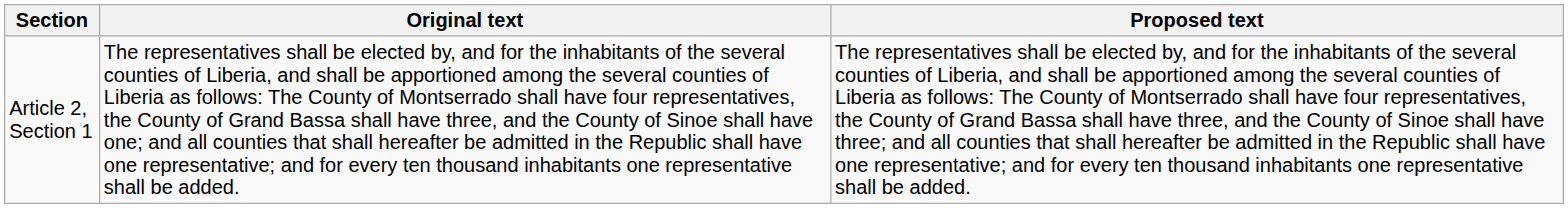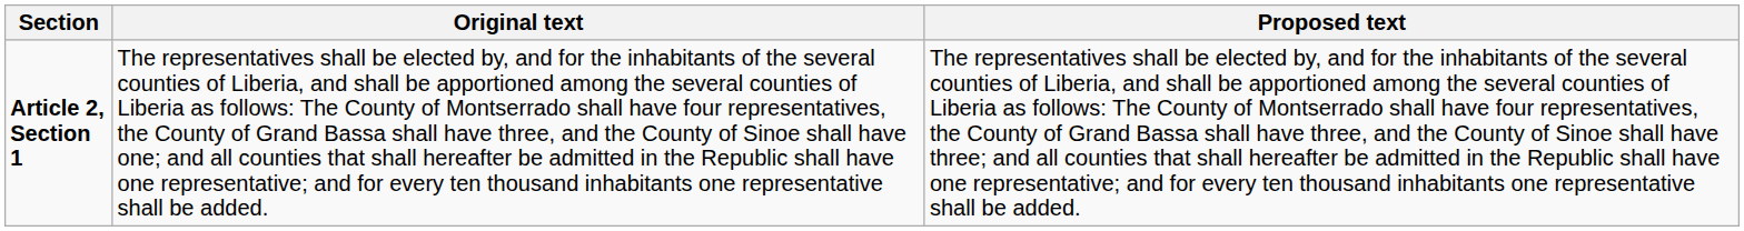row 2 | Section: normal -> bold
